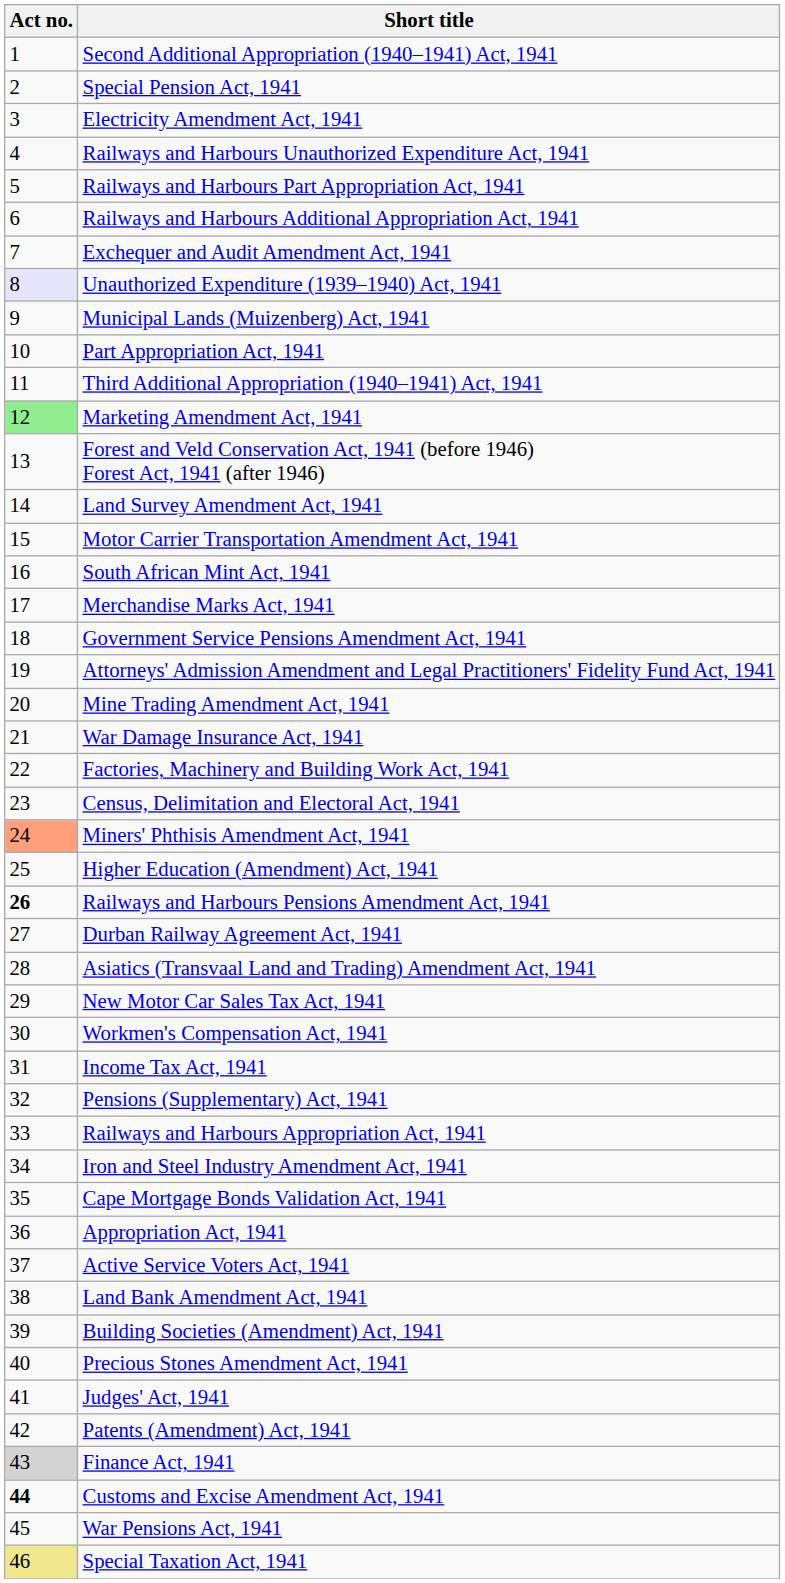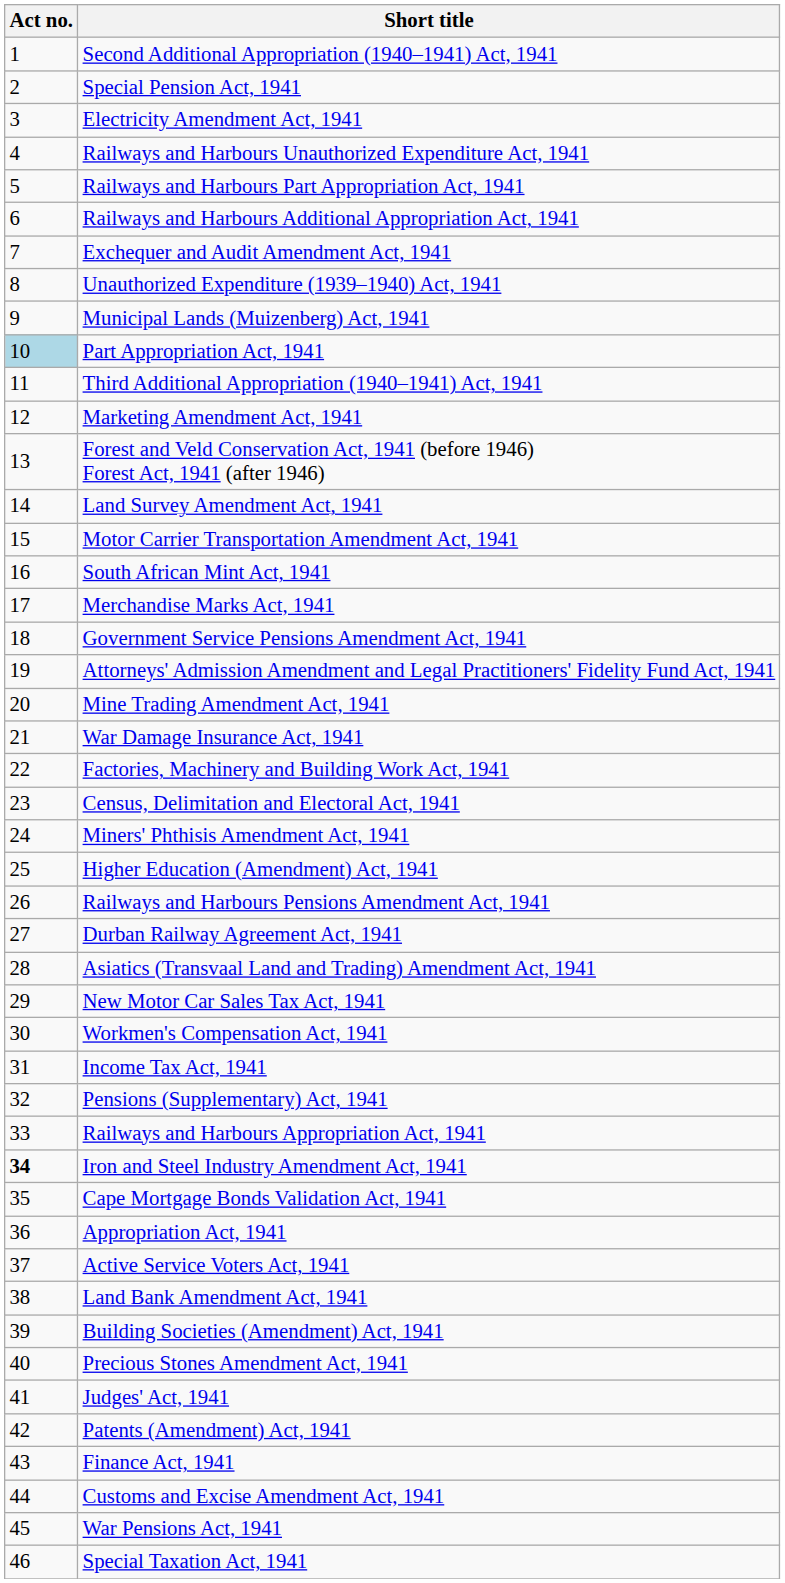Unauthorized Expenditure (1939–1940) Act, 1941 | Act no.: lavender background -> no background
Part Appropriation Act, 1941 | Act no.: no background -> lightblue background
Marketing Amendment Act, 1941 | Act no.: lightgreen background -> no background
Miners' Phthisis Amendment Act, 1941 | Act no.: lightsalmon background -> no background
Railways and Harbours Pensions Amendment Act, 1941 | Act no.: bold -> normal
Iron and Steel Industry Amendment Act, 1941 | Act no.: normal -> bold
Finance Act, 1941 | Act no.: lightgrey background -> no background
Customs and Excise Amendment Act, 1941 | Act no.: bold -> normal
Special Taxation Act, 1941 | Act no.: khaki background -> no background
